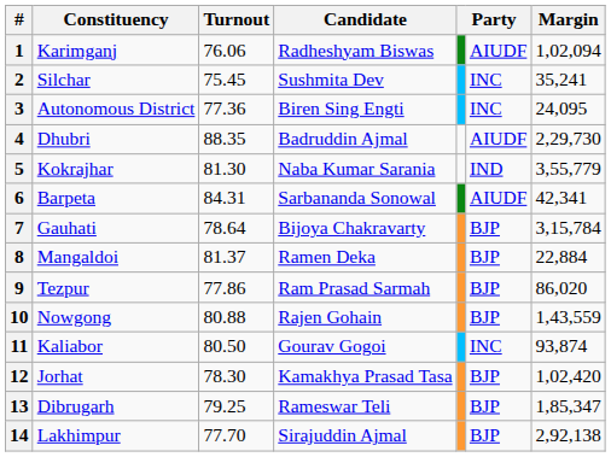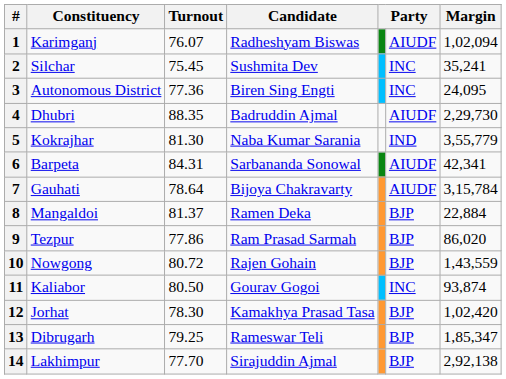1 | Turnout: 76.06 -> 76.07
7 | column 6: BJP -> AIUDF
10 | Turnout: 80.88 -> 80.72
